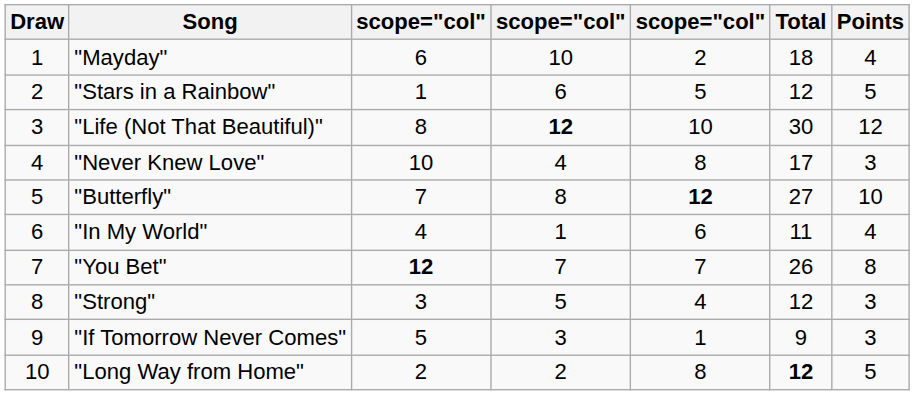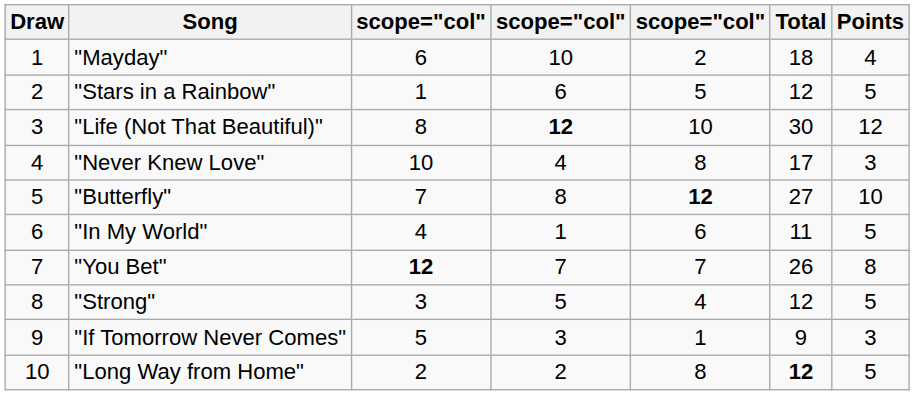"In My World" | Points: 4 -> 5
"Strong" | Points: 3 -> 5
